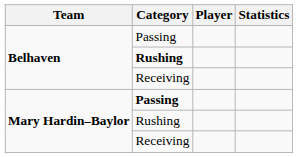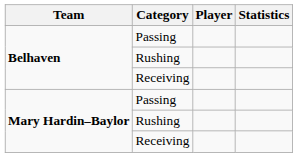Belhaven / Rushing | Category: bold -> normal
Mary Hardin–Baylor / Passing | Category: bold -> normal
